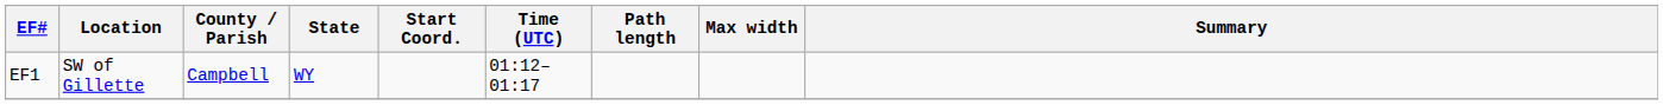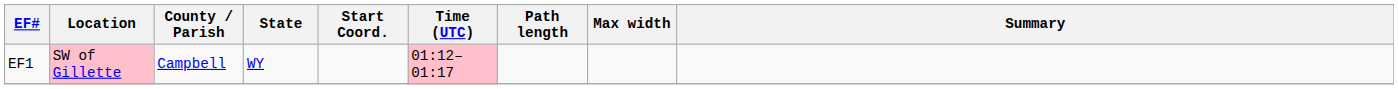EF1 | Location: no background -> pink background
EF1 | Time (UTC): no background -> pink background
